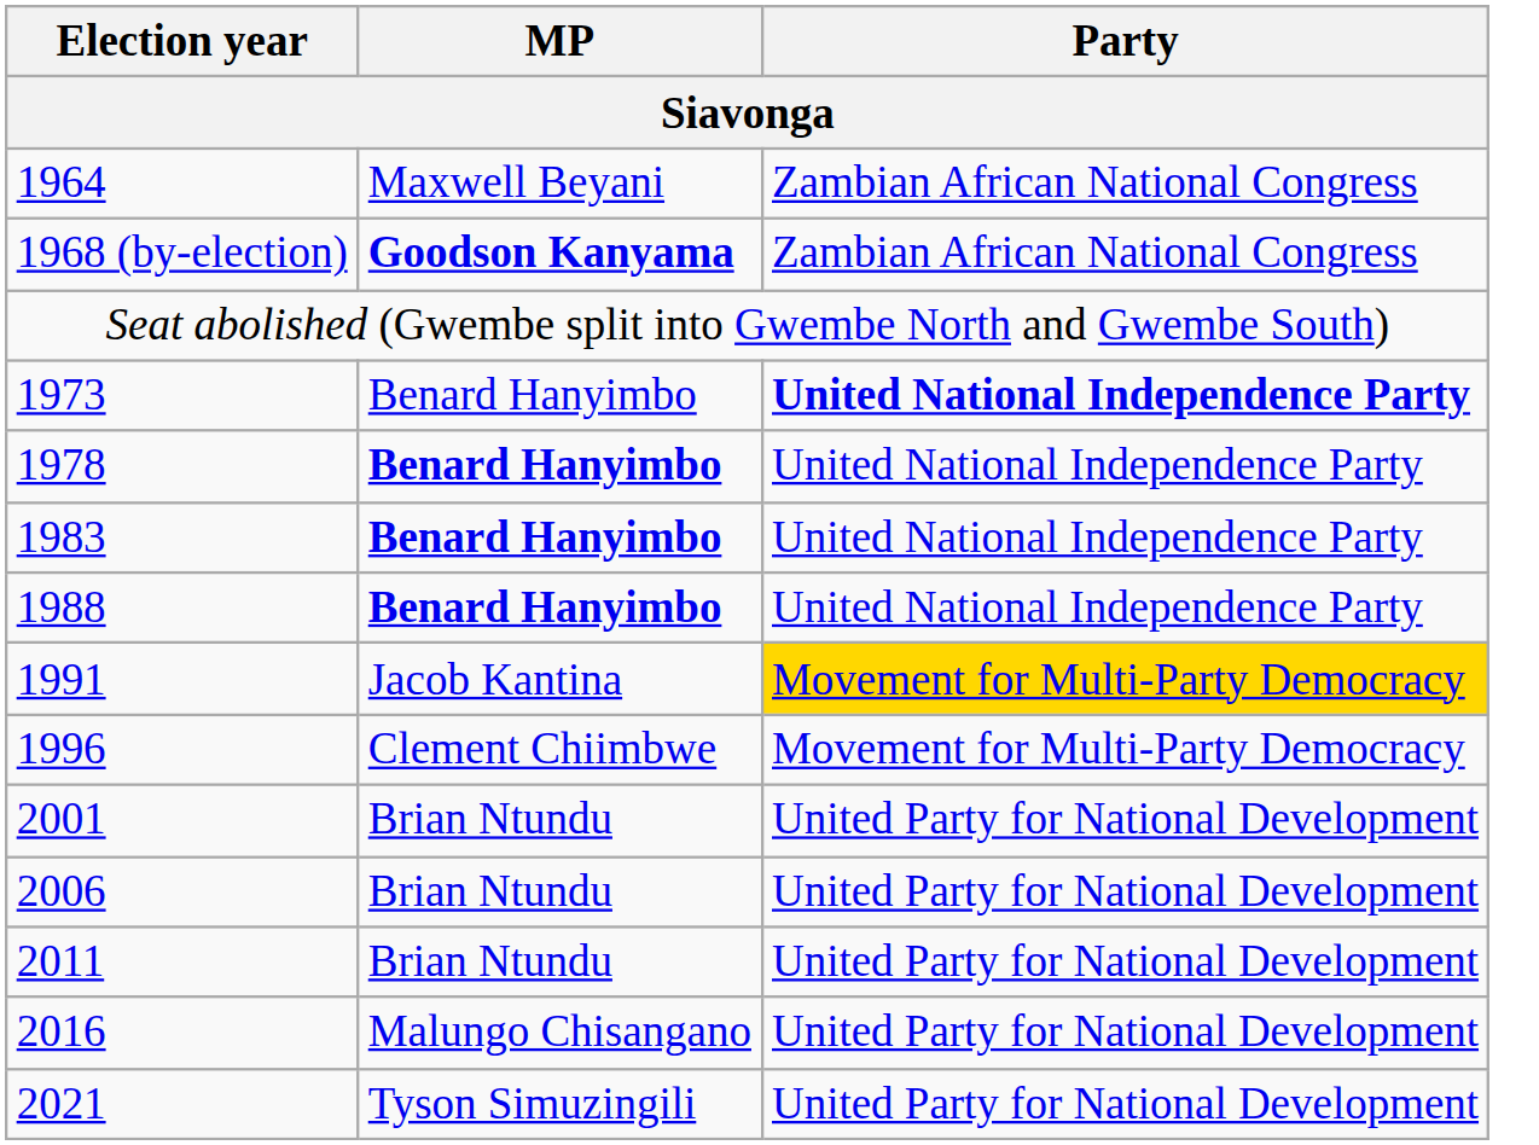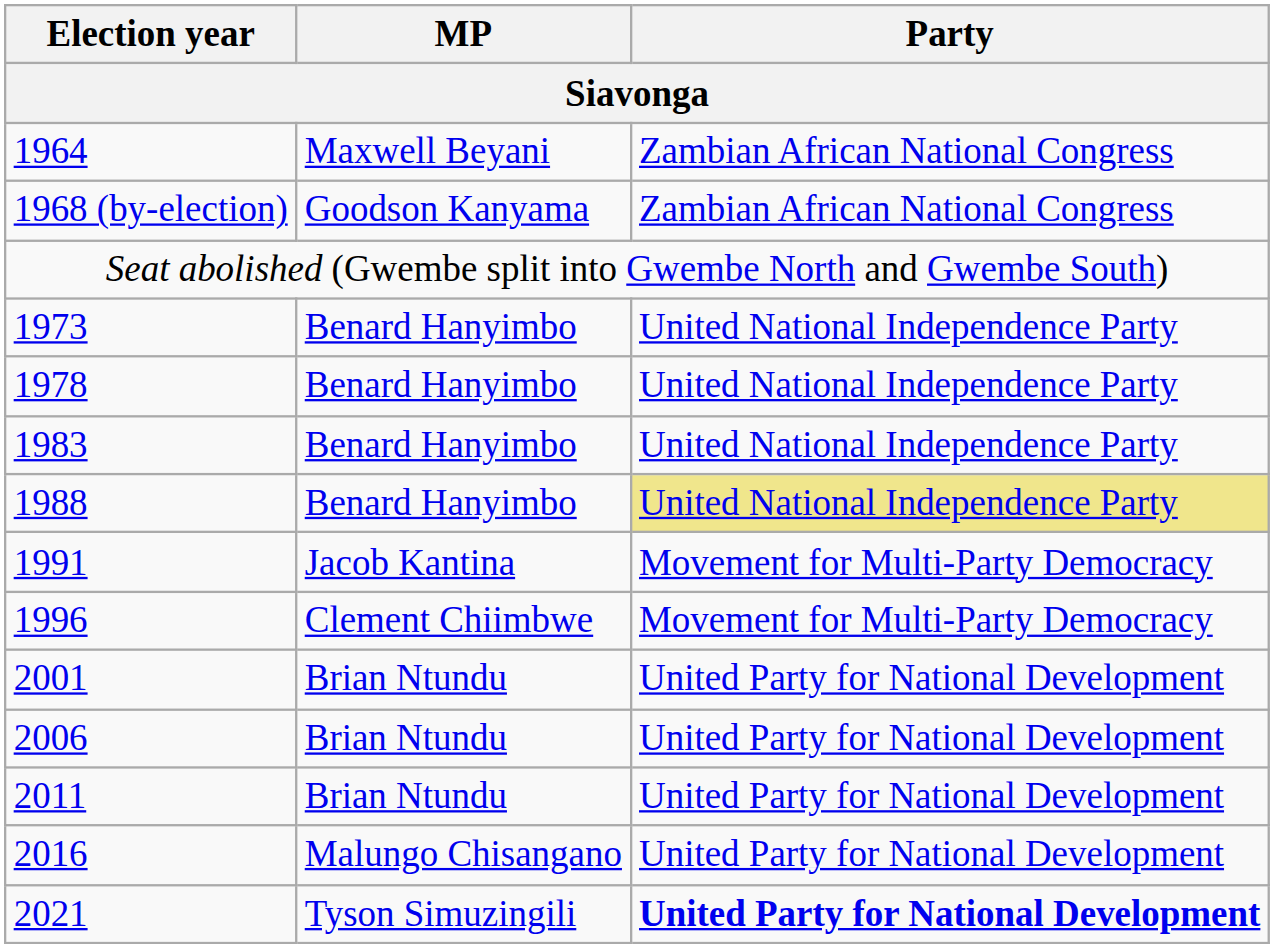1968 (by-election) | MP: bold -> normal
1973 | Party: bold -> normal
1978 | MP: bold -> normal
1983 | MP: bold -> normal
1988 | MP: bold -> normal
1988 | Party: no background -> khaki background
1991 | Party: gold background -> no background
2021 | Party: normal -> bold
